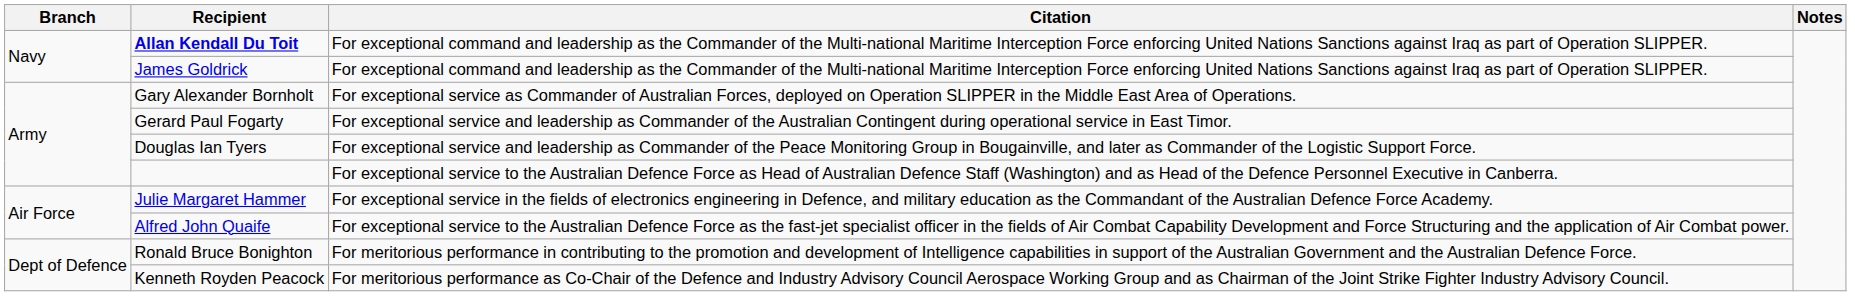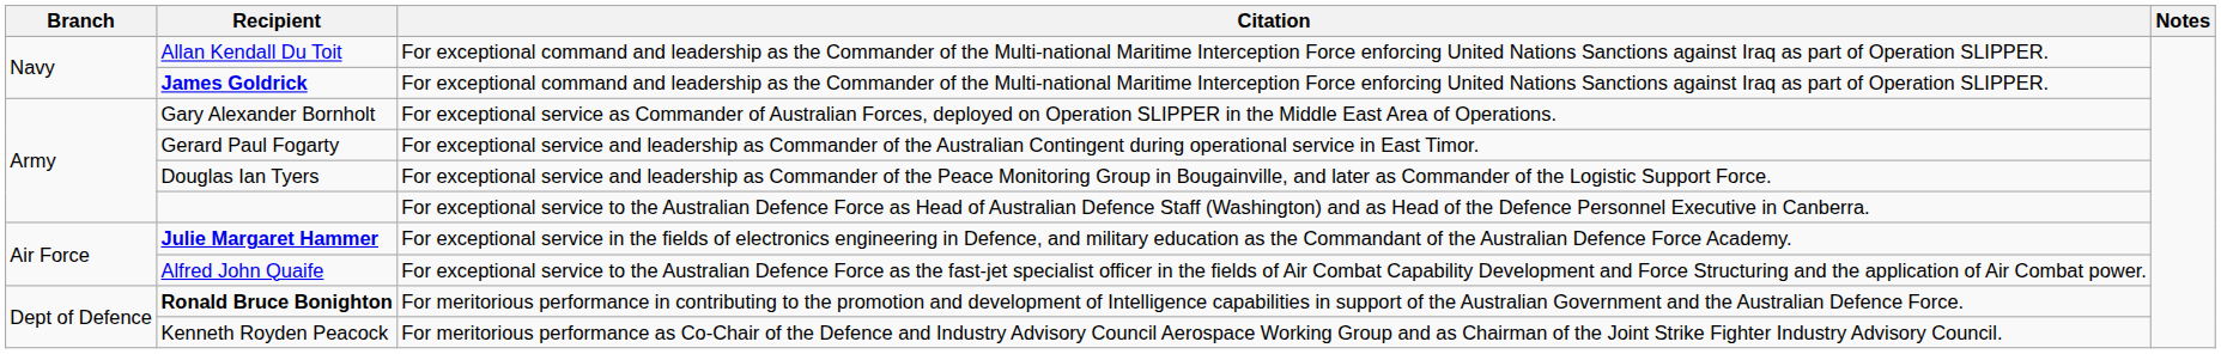Allan Kendall Du Toit | Recipient: bold -> normal
James Goldrick | Recipient: normal -> bold
Julie Margaret Hammer | Recipient: normal -> bold
Ronald Bruce Bonighton | Recipient: normal -> bold
